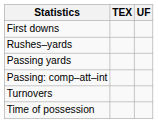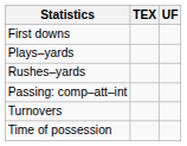+ row: Plays–yards
- row: Passing yards
